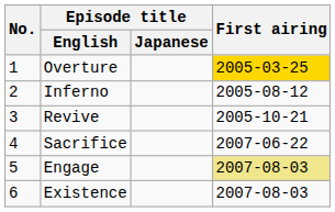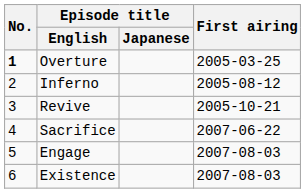Overture | No.: normal -> bold
Overture | First airing: gold background -> no background
Engage | First airing: khaki background -> no background
